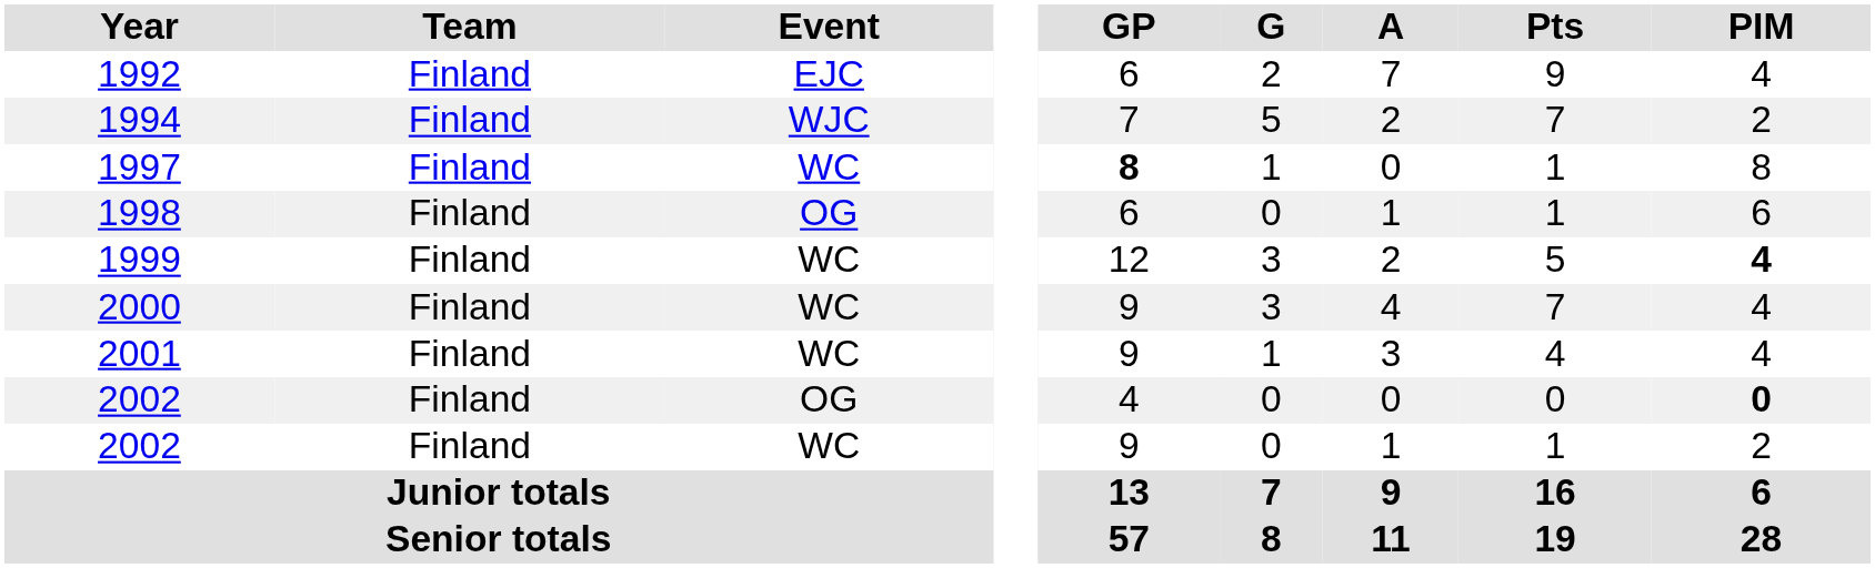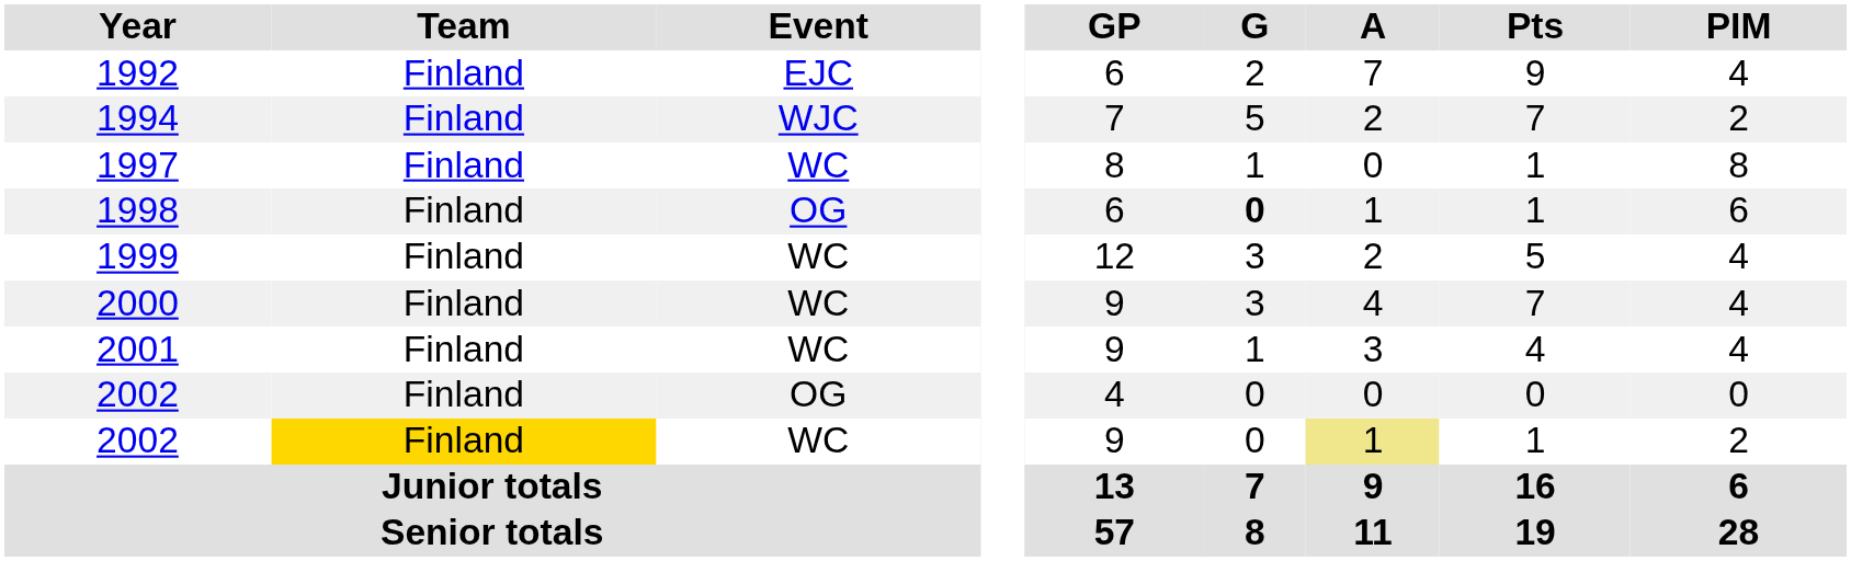1997 | GP: bold -> normal
1998 | G: normal -> bold
1999 | PIM: bold -> normal
2002 / OG | PIM: bold -> normal
2002 / WC | Team: no background -> gold background
2002 / WC | A: no background -> khaki background
